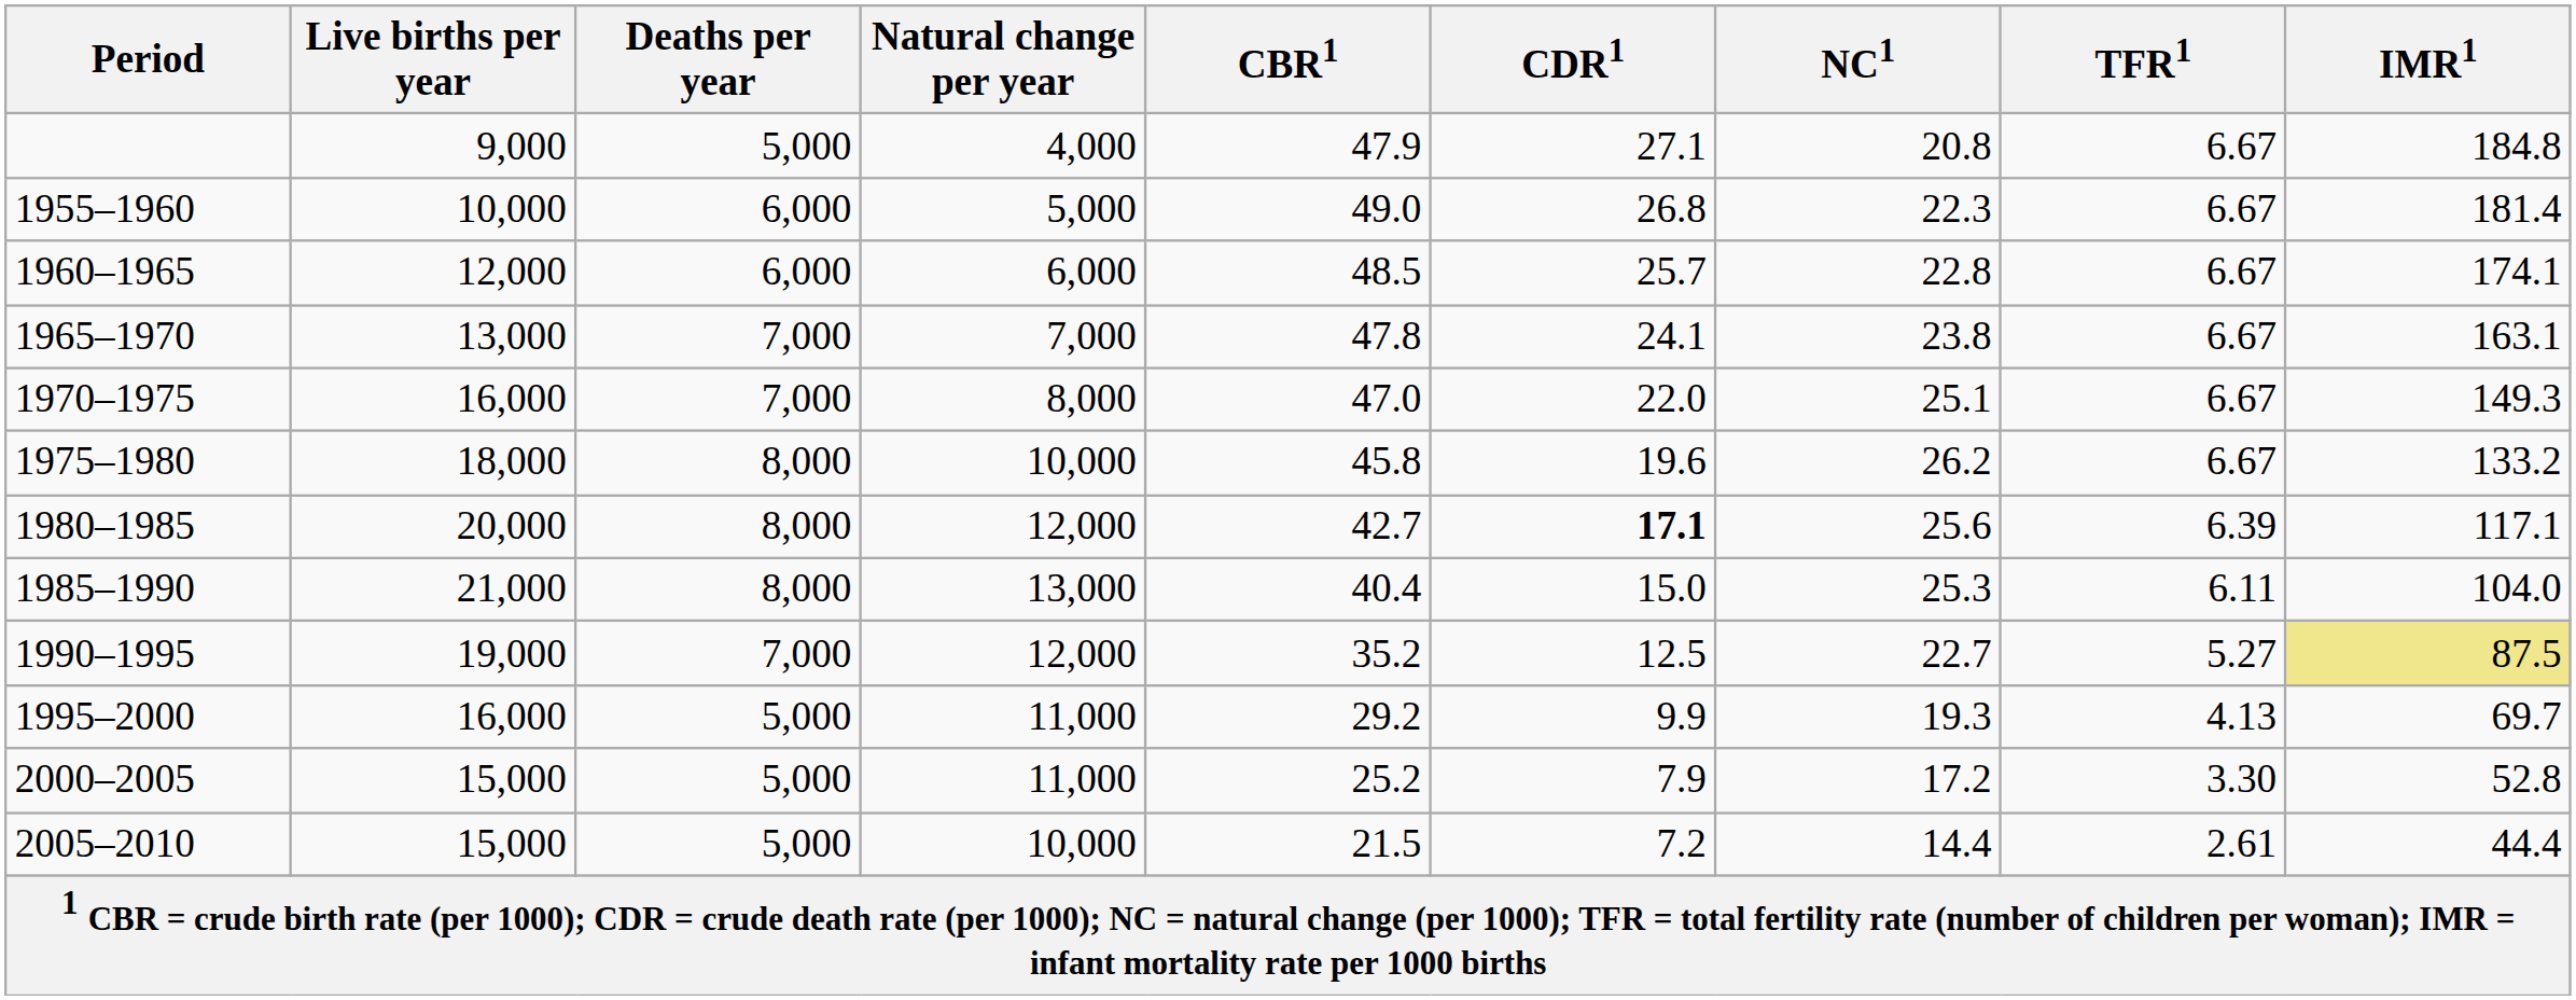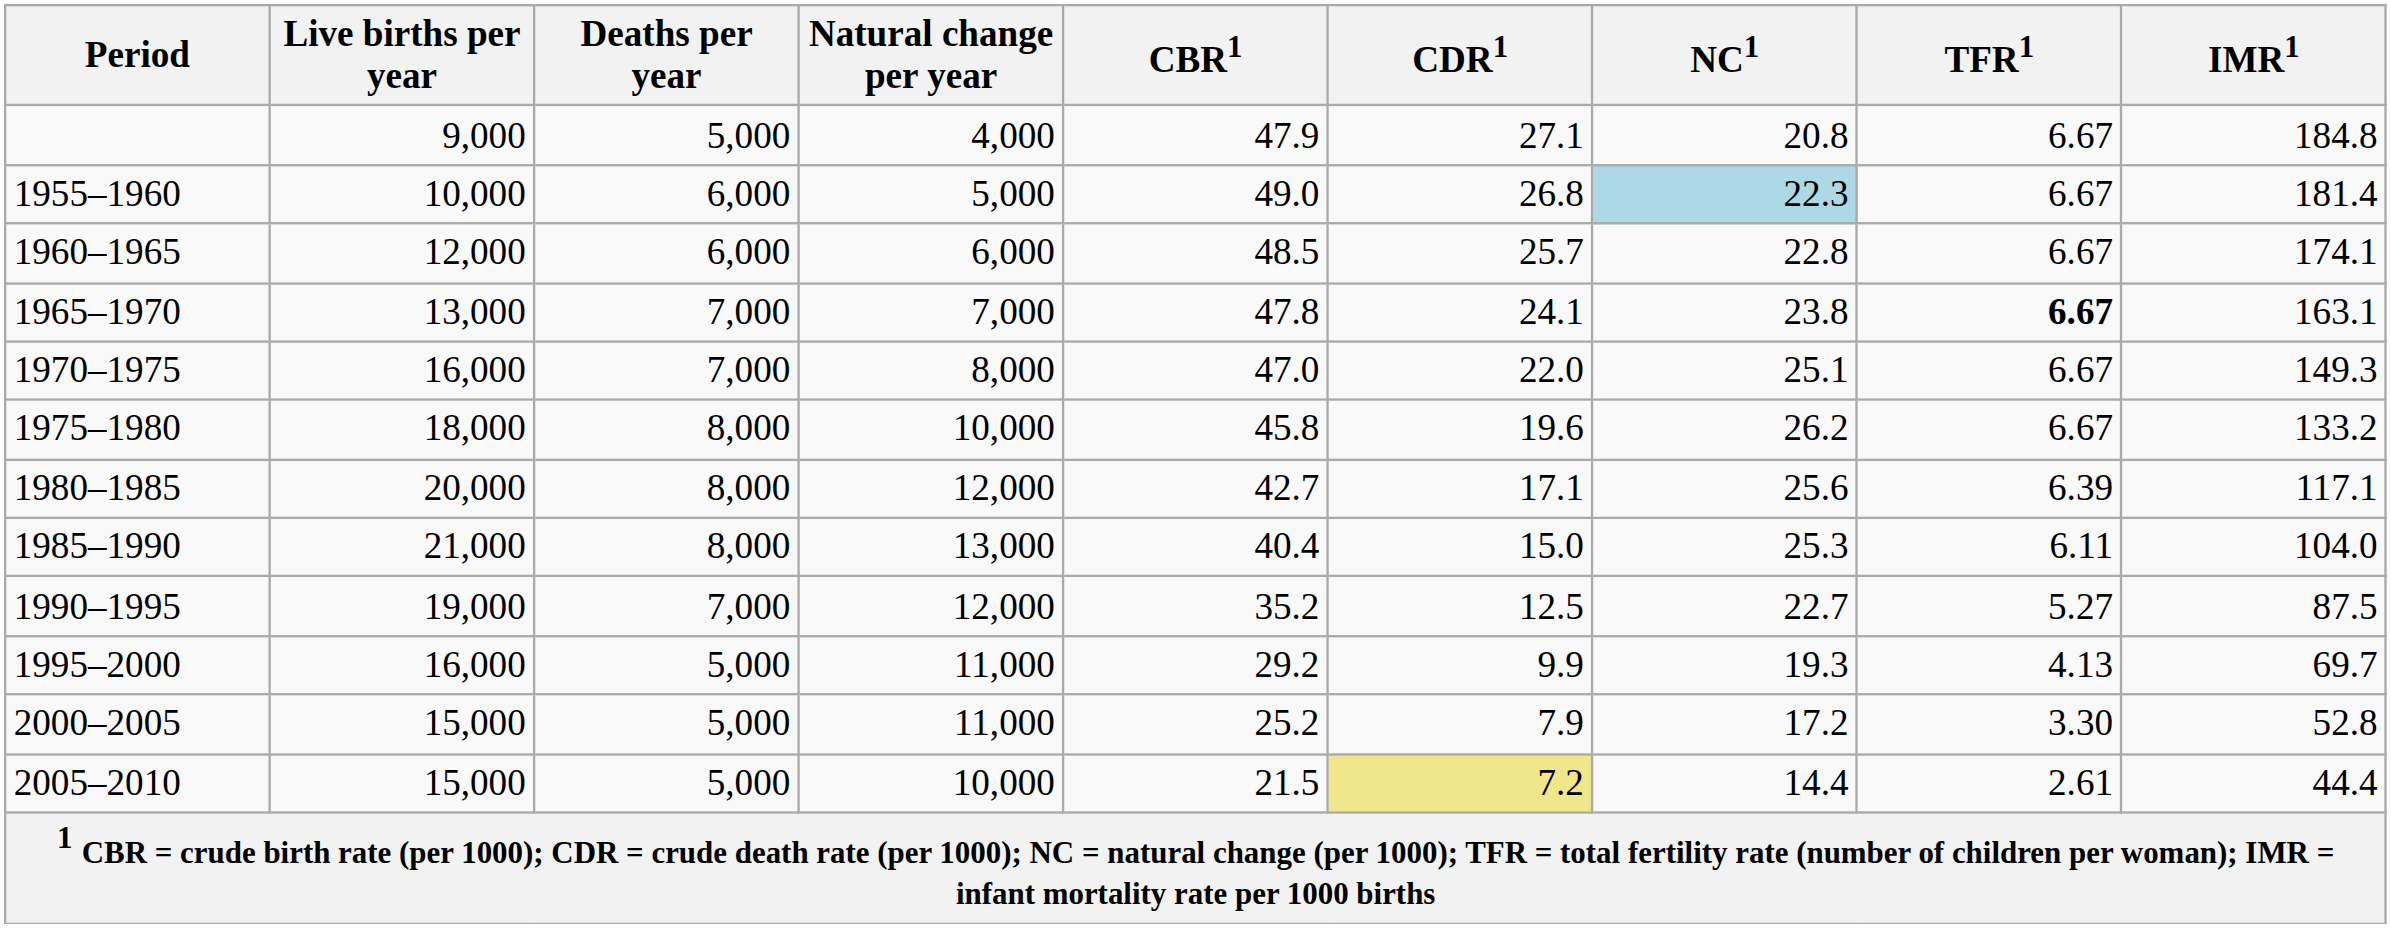1955–1960 | NC1: no background -> lightblue background
1965–1970 | TFR1: normal -> bold
1980–1985 | CDR1: bold -> normal
1990–1995 | IMR1: khaki background -> no background
2005–2010 | CDR1: no background -> khaki background
